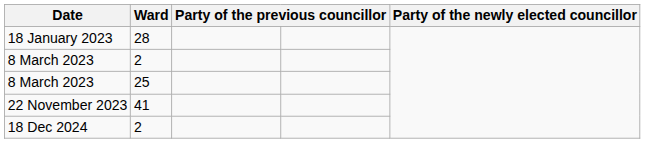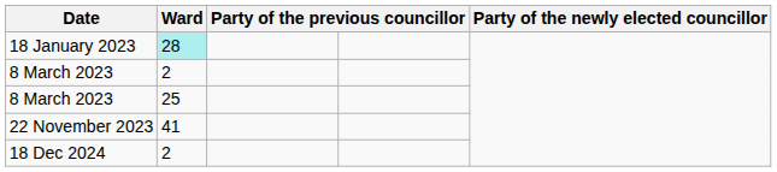18 January 2023 | Ward: no background -> paleturquoise background
